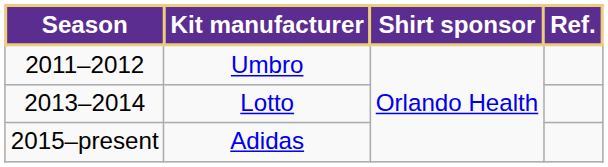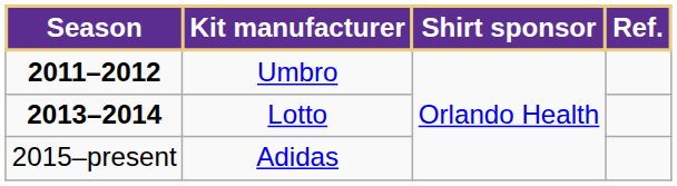Umbro | Season: normal -> bold
Lotto | Season: normal -> bold
